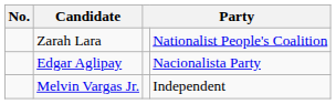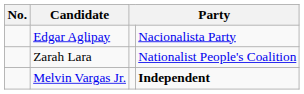rows swapped: Edgar Aglipay <-> Zarah Lara
Melvin Vargas Jr. | column 4: normal -> bold
